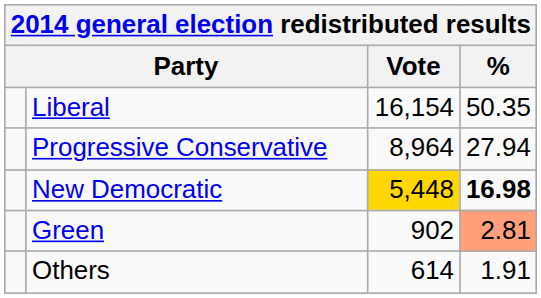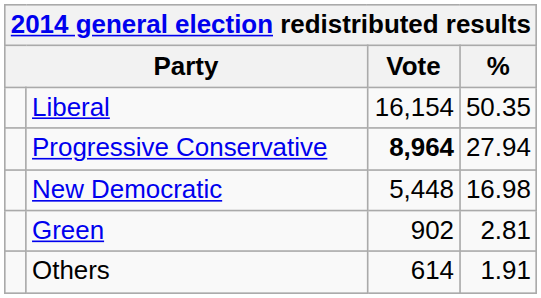Progressive Conservative | Vote: normal -> bold
New Democratic | Vote: gold background -> no background
New Democratic | %: bold -> normal
Green | %: lightsalmon background -> no background
